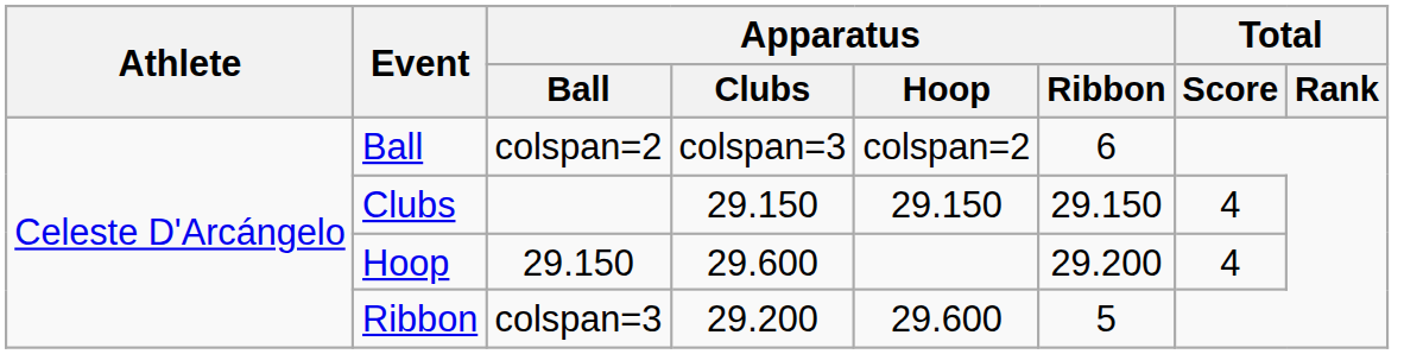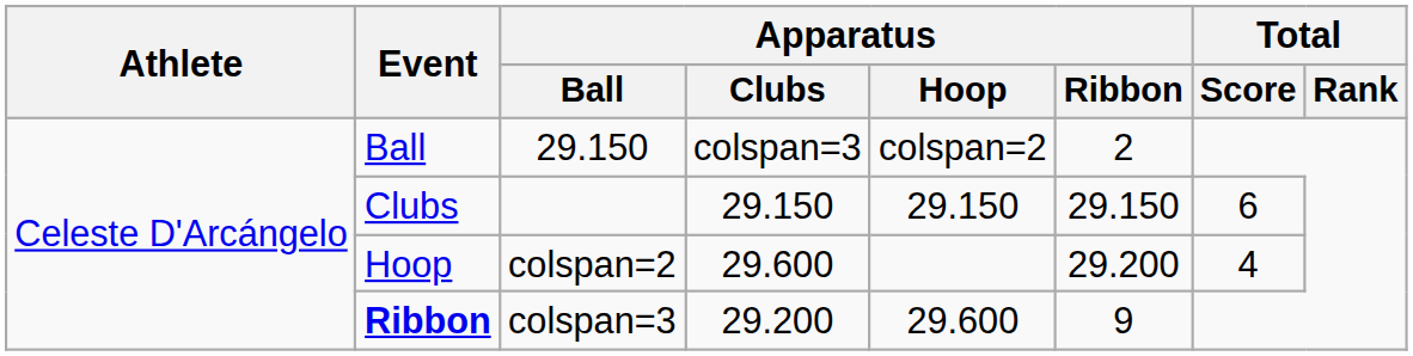row 3 | Apparatus / Ball: colspan=2 -> 29.150
row 3 | Apparatus / Ribbon: 6 -> 2
row 4 | Total / Score: 4 -> 6
row 5 | Apparatus / Ball: 29.150 -> colspan=2
row 6 | Event: normal -> bold
row 6 | Apparatus / Ribbon: 5 -> 9
